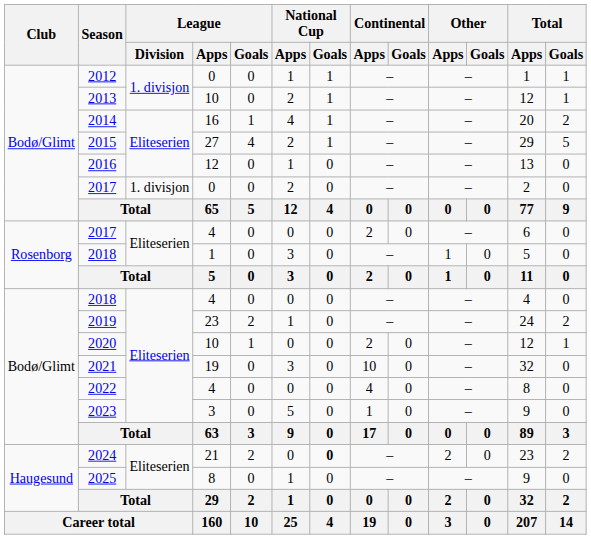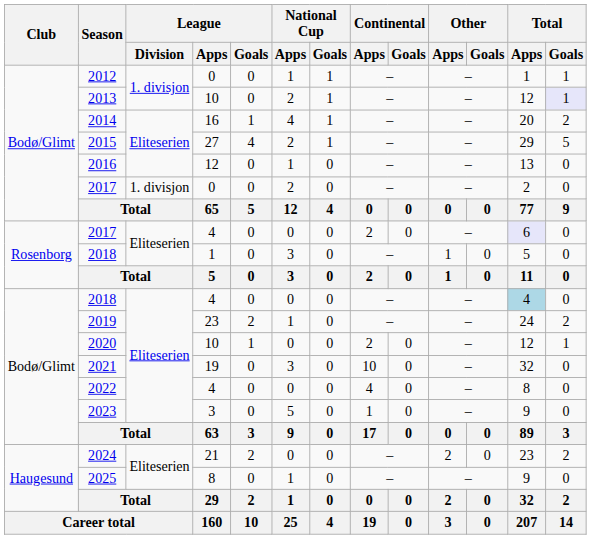2013 | Total / Goals: no background -> lavender background
2017 / 4 | Total / Apps: no background -> lavender background
2018 / 4 | Total / Apps: no background -> lightblue background
2024 | National Cup / Goals: bold -> normal
